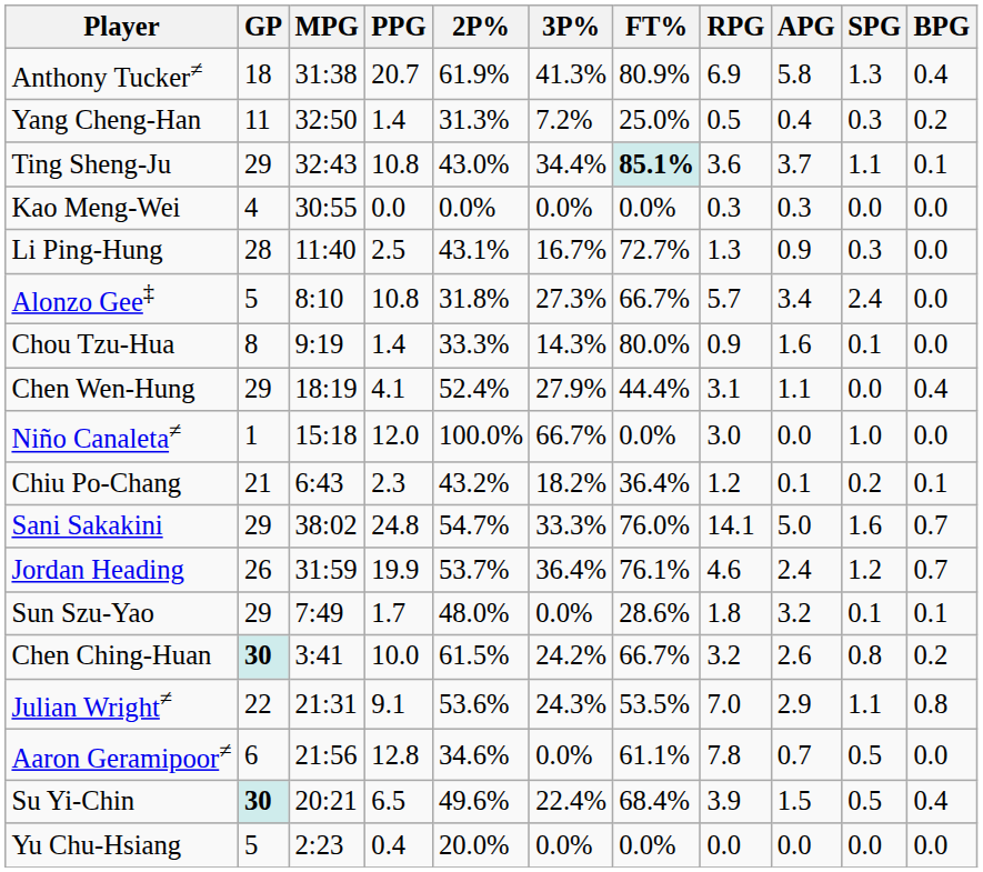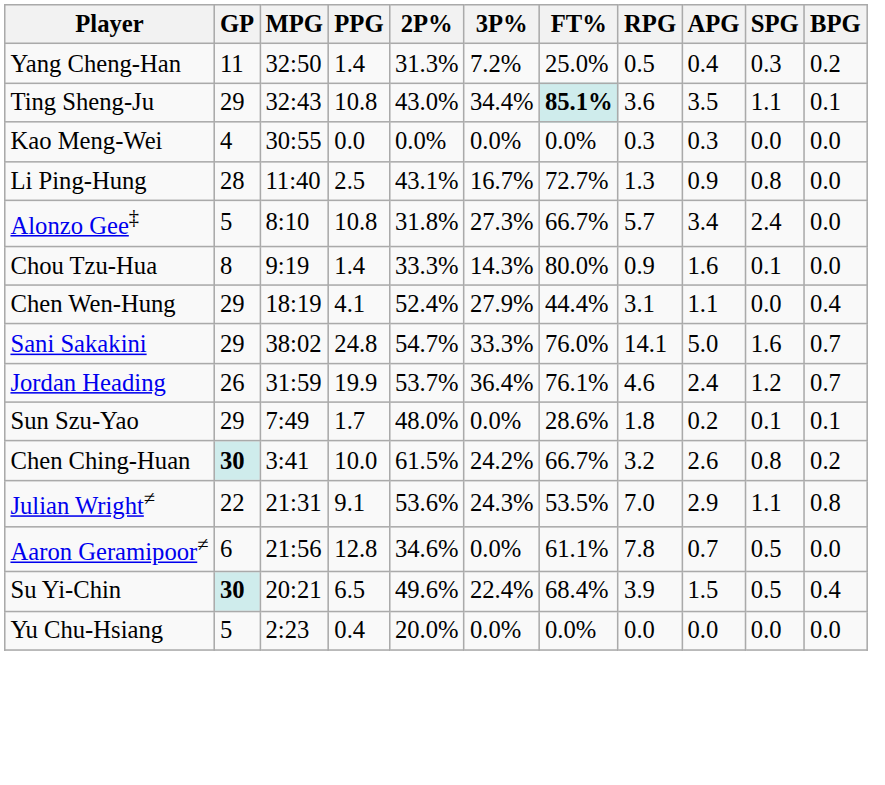- row: Anthony Tucker≠ | 18 | 31:38 | 20.7 | 61.9% | 41.3% | 80.9% | 6.9 | 5.8 | 1.3 | 0.4
Ting Sheng-Ju | APG: 3.7 -> 3.5
Li Ping-Hung | SPG: 0.3 -> 0.8
- row: Niño Canaleta≠ | 1 | 15:18 | 12.0 | 100.0% | 66.7% | 0.0% | 3.0 | 0.0 | 1.0 | 0.0
- row: Chiu Po-Chang | 21 | 6:43 | 2.3 | 43.2% | 18.2% | 36.4% | 1.2 | 0.1 | 0.2 | 0.1
Sun Szu-Yao | APG: 3.2 -> 0.2
